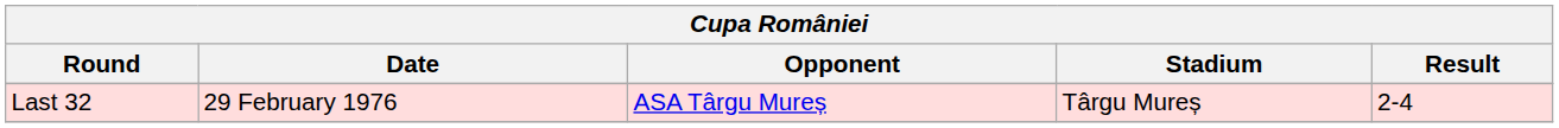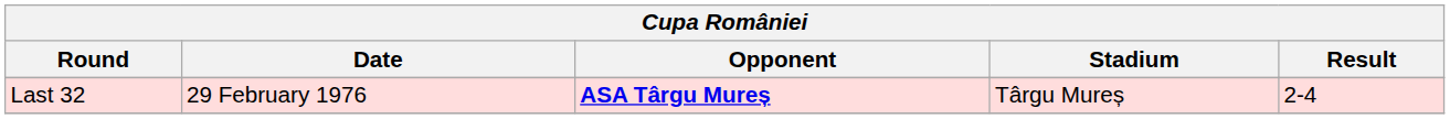Last 32 | Opponent: normal -> bold
